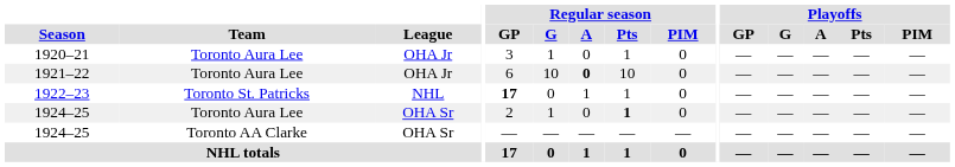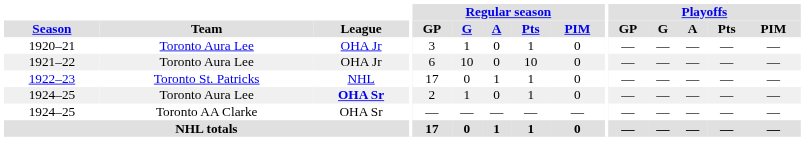1921–22 | Regular season / A: bold -> normal
1922–23 | Regular season / GP: bold -> normal
1924–25 / Toronto Aura Lee | League: normal -> bold
1924–25 / Toronto Aura Lee | Regular season / Pts: bold -> normal
